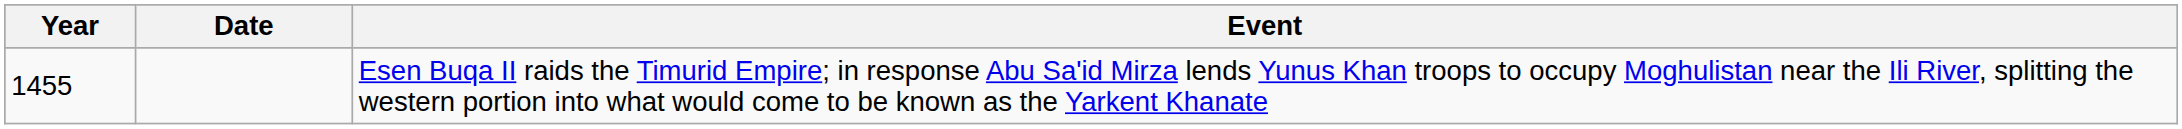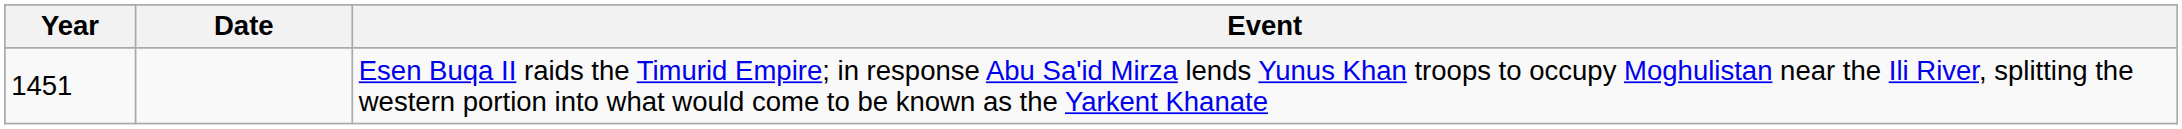row 2 | Year: 1455 -> 1451
